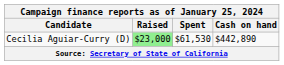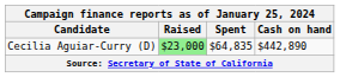Cecilia Aguiar-Curry (D) | Spent: $61,530 -> $64,835
